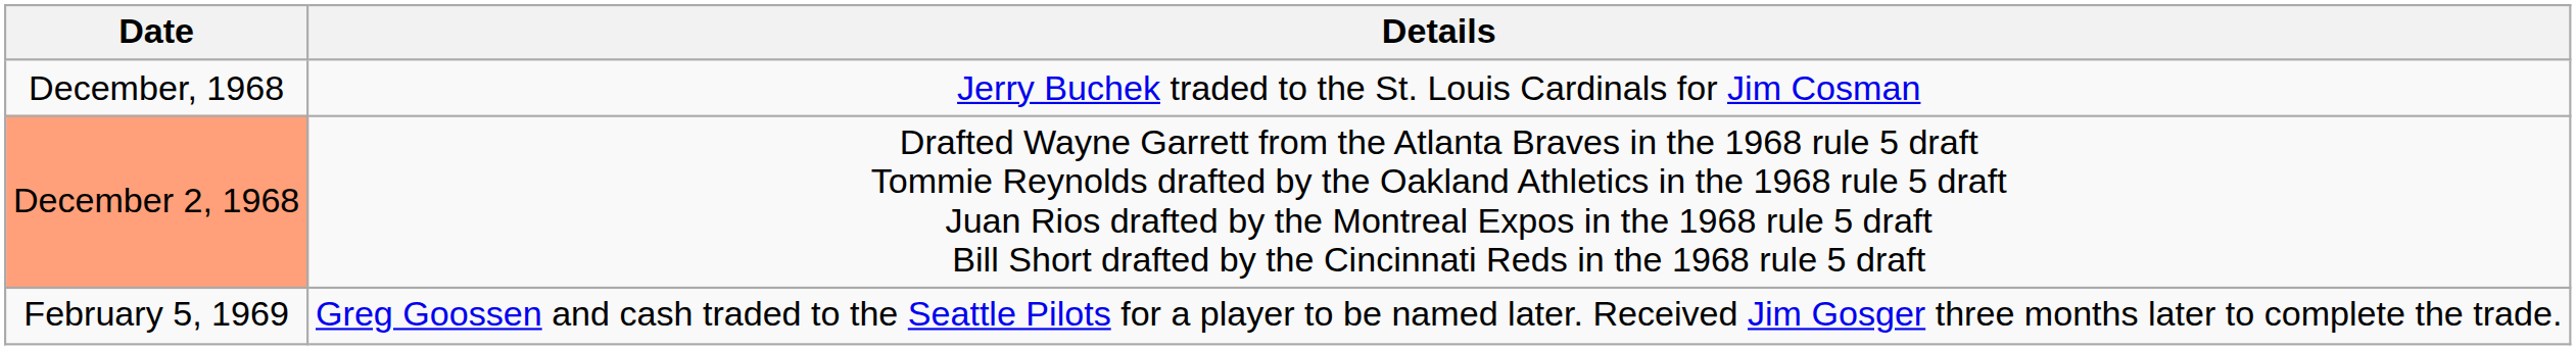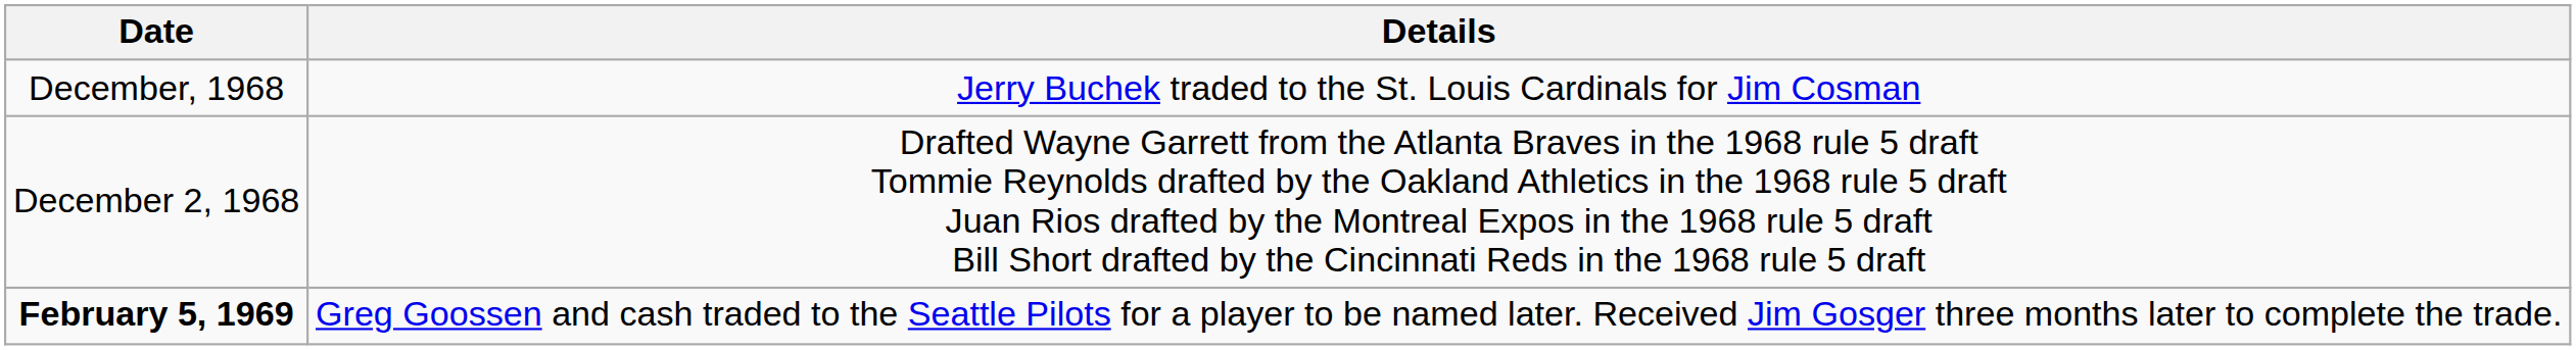December 2, 1968 | Date: lightsalmon background -> no background
February 5, 1969 | Date: normal -> bold
